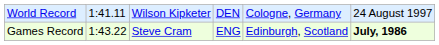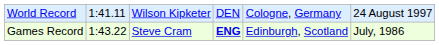Games Record | column 4: normal -> bold
Games Record | column 6: bold -> normal
